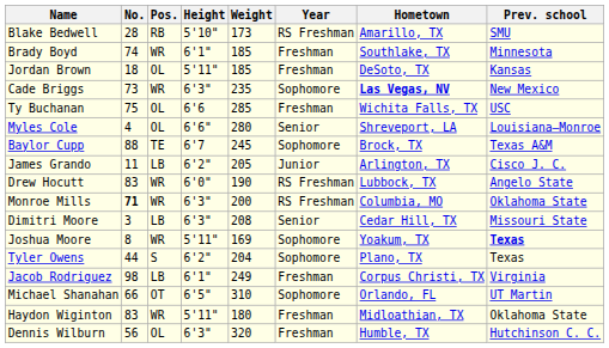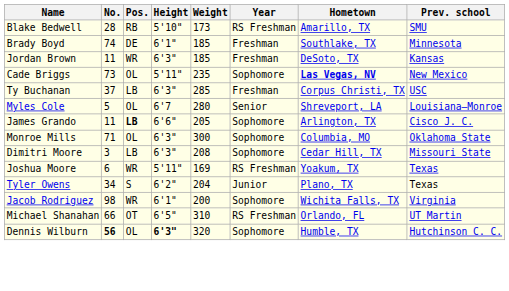Brady Boyd | Pos.: WR -> DE
Jordan Brown | No.: 18 -> 11
Jordan Brown | Pos.: OL -> WR
Jordan Brown | Height: 5'11" -> 6'3"
Cade Briggs | Pos.: WR -> OL
Cade Briggs | Height: 6'3" -> 5'11"
Ty Buchanan | No.: 75 -> 37
Ty Buchanan | Pos.: OL -> LB
Ty Buchanan | Height: 6'6 -> 6'3"
Ty Buchanan | Hometown: Wichita Falls, TX -> Corpus Christi, TX
Myles Cole | No.: 4 -> 5
Myles Cole | Height: 6'6" -> 6'7
- row: Baylor Cupp | 88 | TE | 6'7 | 245 | Sophomore | Brock, TX | Texas A&M
James Grando | Pos.: normal -> bold
James Grando | Height: 6'2" -> 6'6"
James Grando | Year: Junior -> Sophomore
- row: Drew Hocutt | 83 | WR | 6'0" | 190 | RS Freshman | Lubbock, TX | Angelo State
Monroe Mills | No.: bold -> normal
Monroe Mills | Pos.: WR -> OL
Monroe Mills | Weight: 200 -> 300
Monroe Mills | Year: RS Freshman -> Sophomore
Dimitri Moore | Year: Senior -> Sophomore
Joshua Moore | No.: 8 -> 6
Joshua Moore | Year: Sophomore -> RS Freshman
Joshua Moore | Prev. school: bold -> normal
Tyler Owens | No.: 44 -> 34
Tyler Owens | Year: Sophomore -> Junior
Jacob Rodriguez | Pos.: LB -> WR
Jacob Rodriguez | Weight: 249 -> 200
Jacob Rodriguez | Year: Freshman -> Sophomore
Jacob Rodriguez | Hometown: Corpus Christi, TX -> Wichita Falls, TX
Michael Shanahan | Year: Sophomore -> RS Freshman
- row: Haydon Wiginton | 83 | WR | 5'11" | 180 | Freshman | Midloathian, TX | Oklahoma State
Dennis Wilburn | No.: normal -> bold
Dennis Wilburn | Height: normal -> bold
Dennis Wilburn | Year: Freshman -> Sophomore
